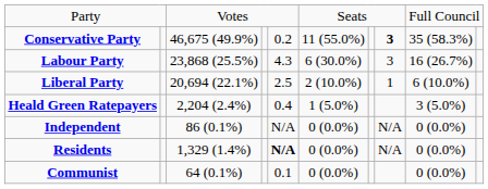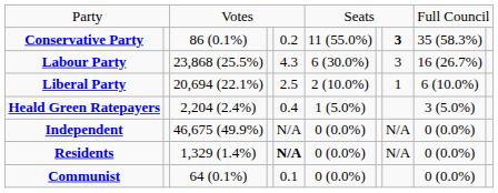Conservative Party | column 3: 46,675 (49.9%) -> 86 (0.1%)
Independent | column 3: 86 (0.1%) -> 46,675 (49.9%)
